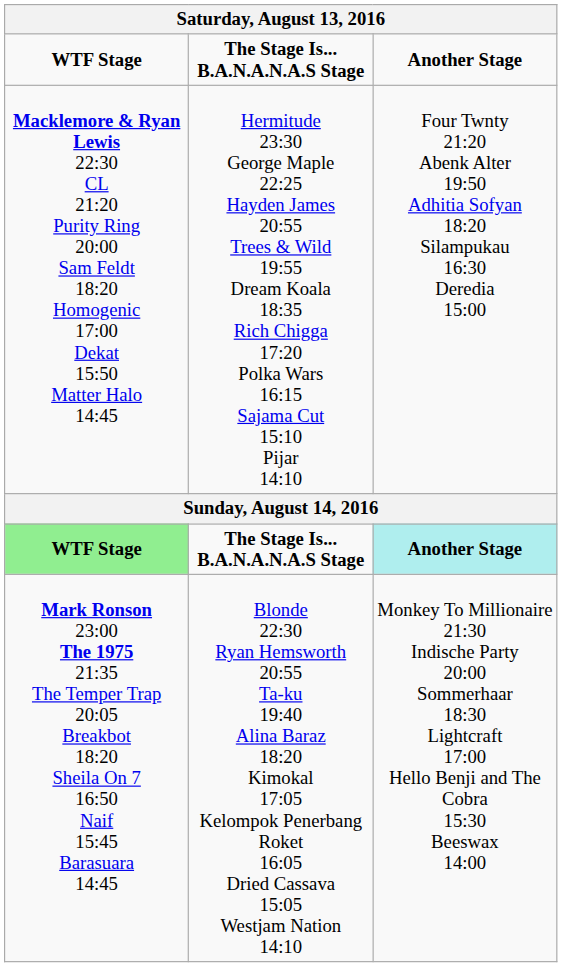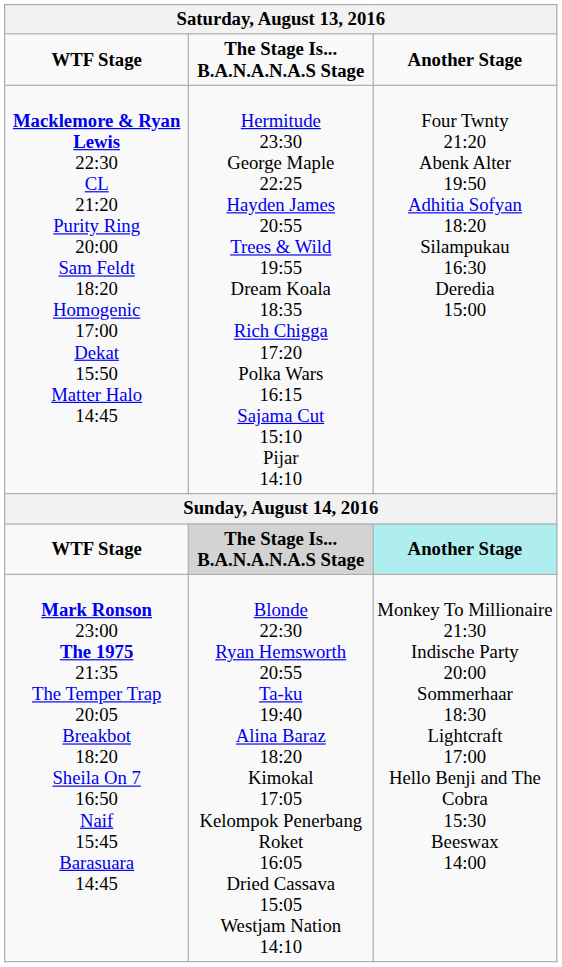row 5 | WTF Stage: lightgreen background -> no background
row 5 | The Stage Is... B.A.N.A.N.A.S Stage: no background -> lightgrey background
